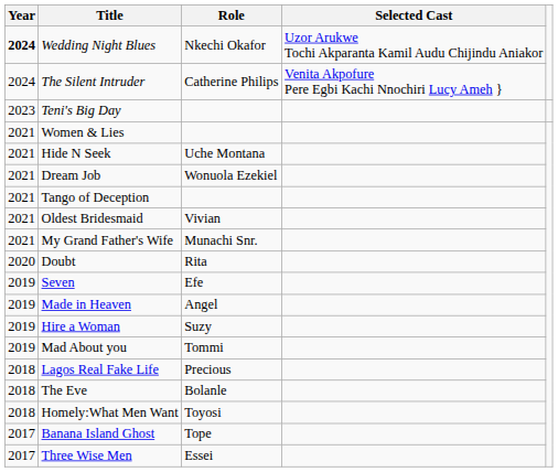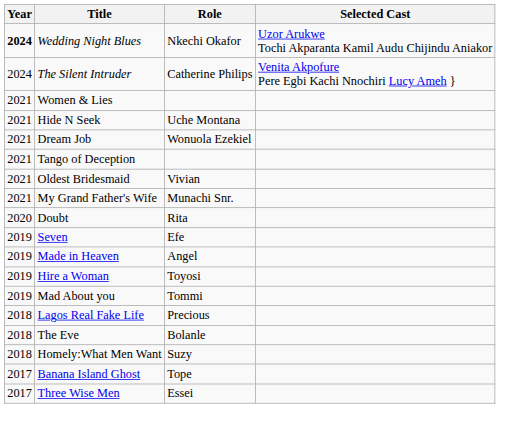- row: 2023 | Teni's Big Day
Hire a Woman | Role: Suzy -> Toyosi
Homely:What Men Want | Role: Toyosi -> Suzy
